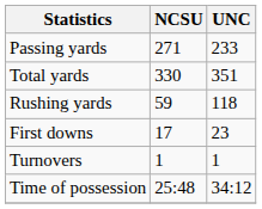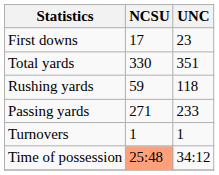rows swapped: First downs <-> Passing yards
Time of possession | NCSU: no background -> lightsalmon background
